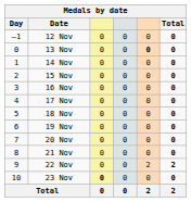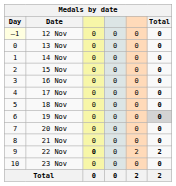12 Nov | Day: no background -> lightyellow background
13 Nov | column 5: bold -> normal
19 Nov | Total: no background -> lightgrey background
22 Nov | column 3: normal -> bold
23 Nov | column 3: bold -> normal
